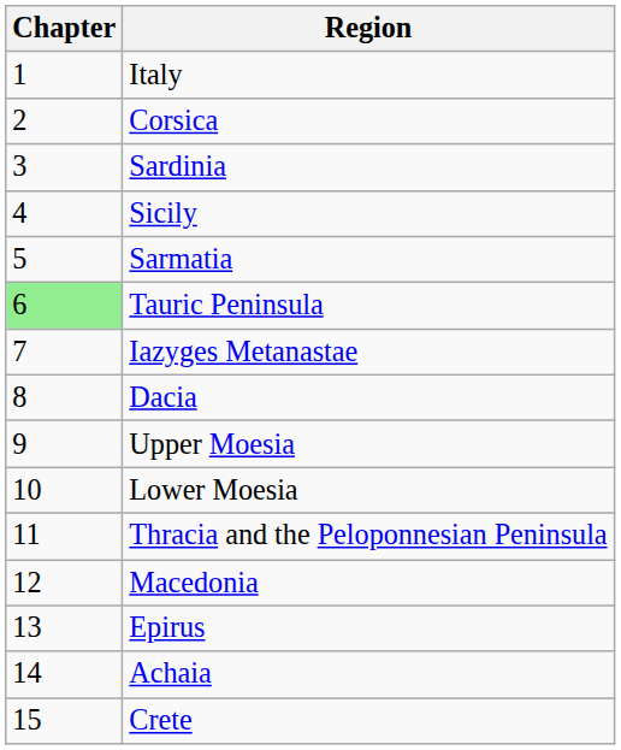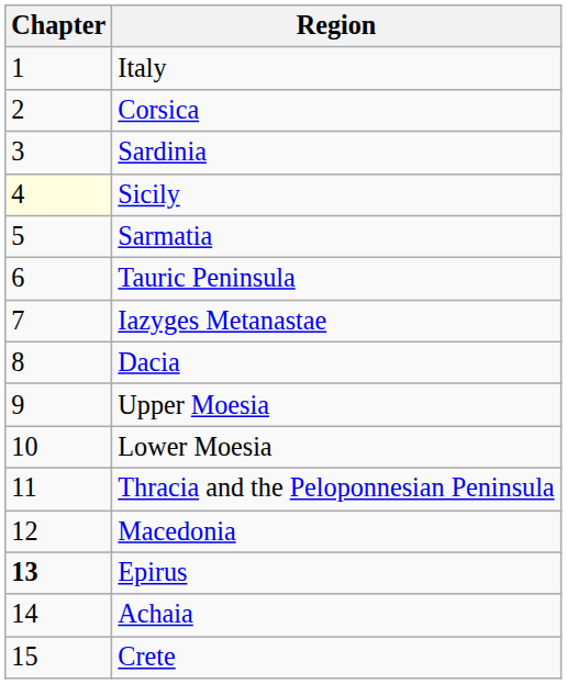Sicily | Chapter: no background -> lightyellow background
Tauric Peninsula | Chapter: lightgreen background -> no background
Epirus | Chapter: normal -> bold
